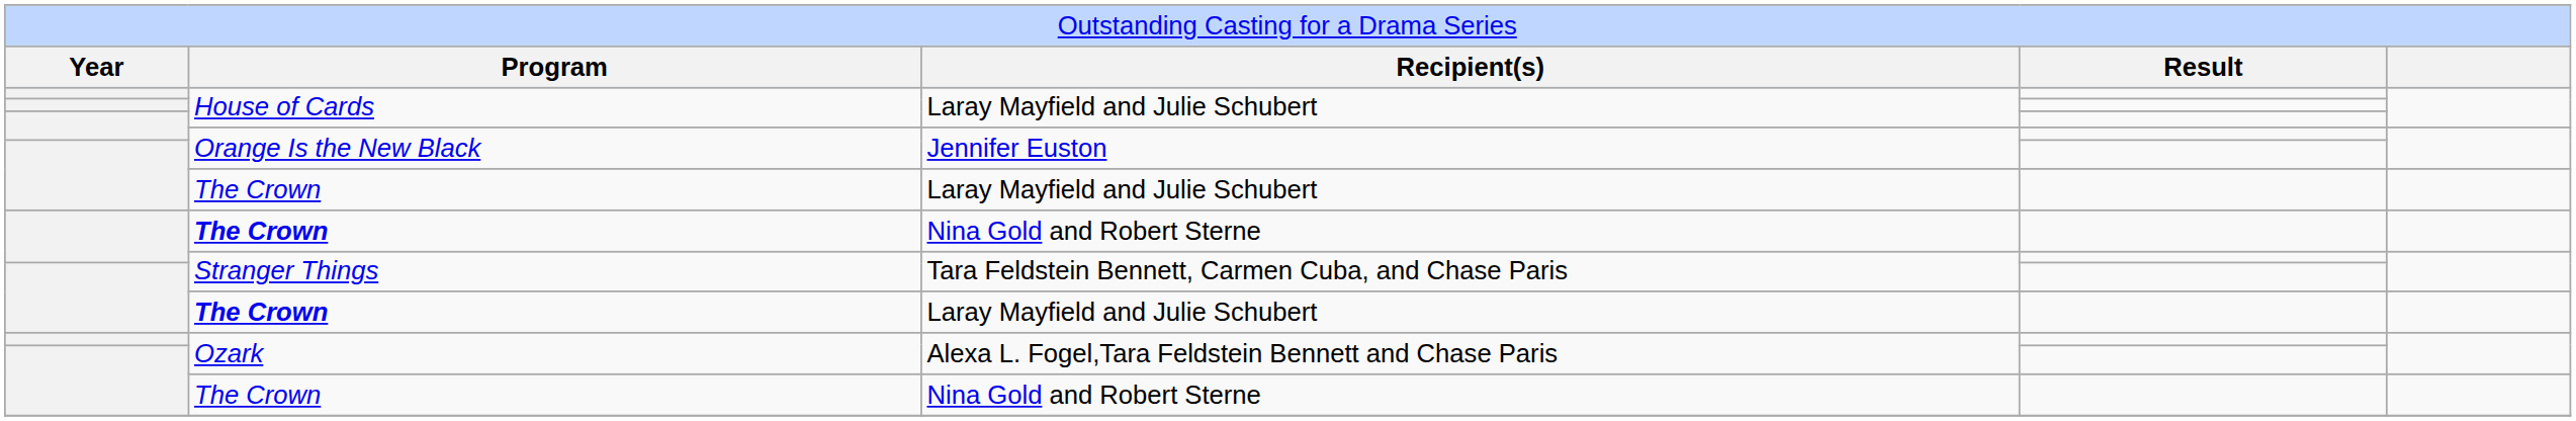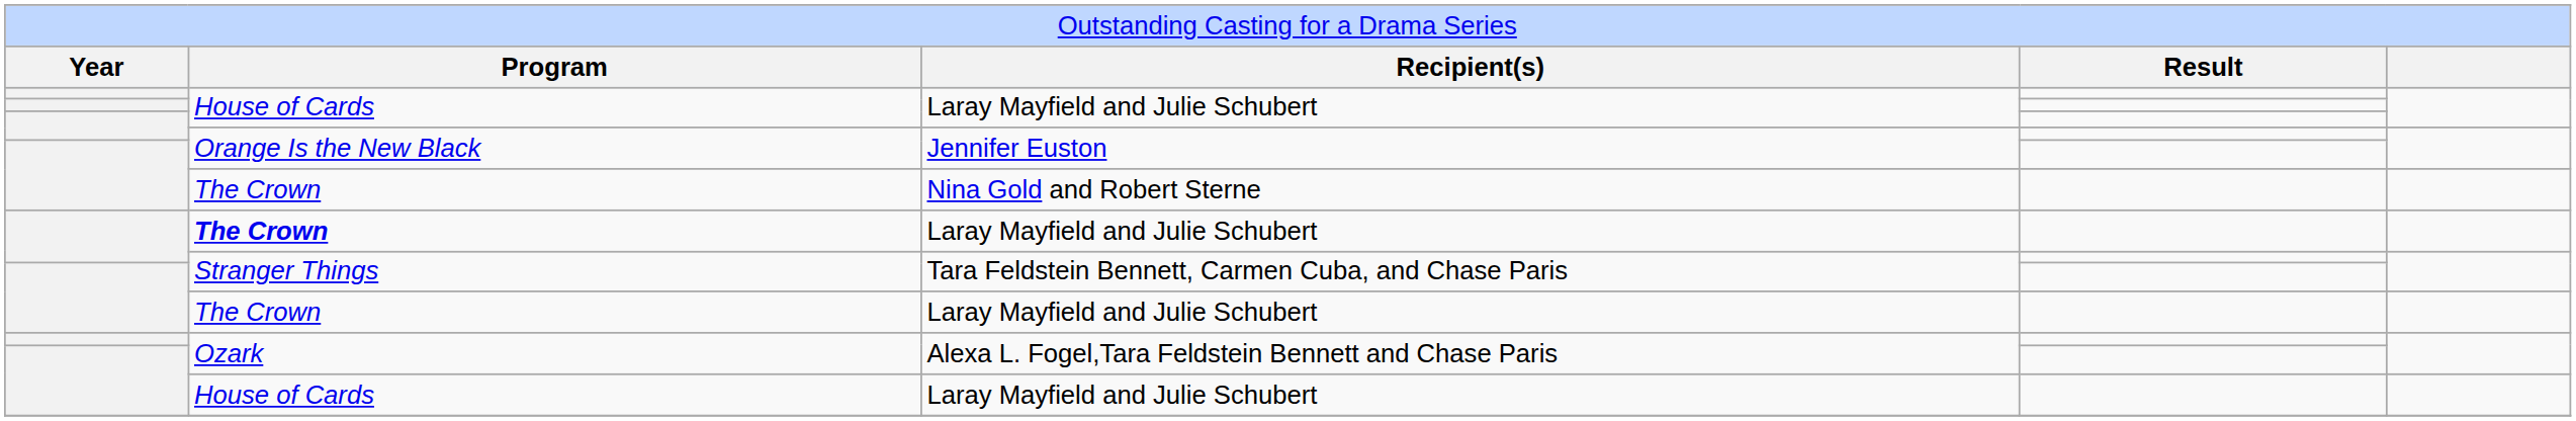row 8 | column 3: Laray Mayfield and Julie Schubert -> Nina Gold and Robert Sterne
row 9 | column 3: Nina Gold and Robert Sterne -> Laray Mayfield and Julie Schubert
row 12 | column 2: bold -> normal
row 15 | column 2: The Crown -> House of Cards
row 15 | column 3: Nina Gold and Robert Sterne -> Laray Mayfield and Julie Schubert
